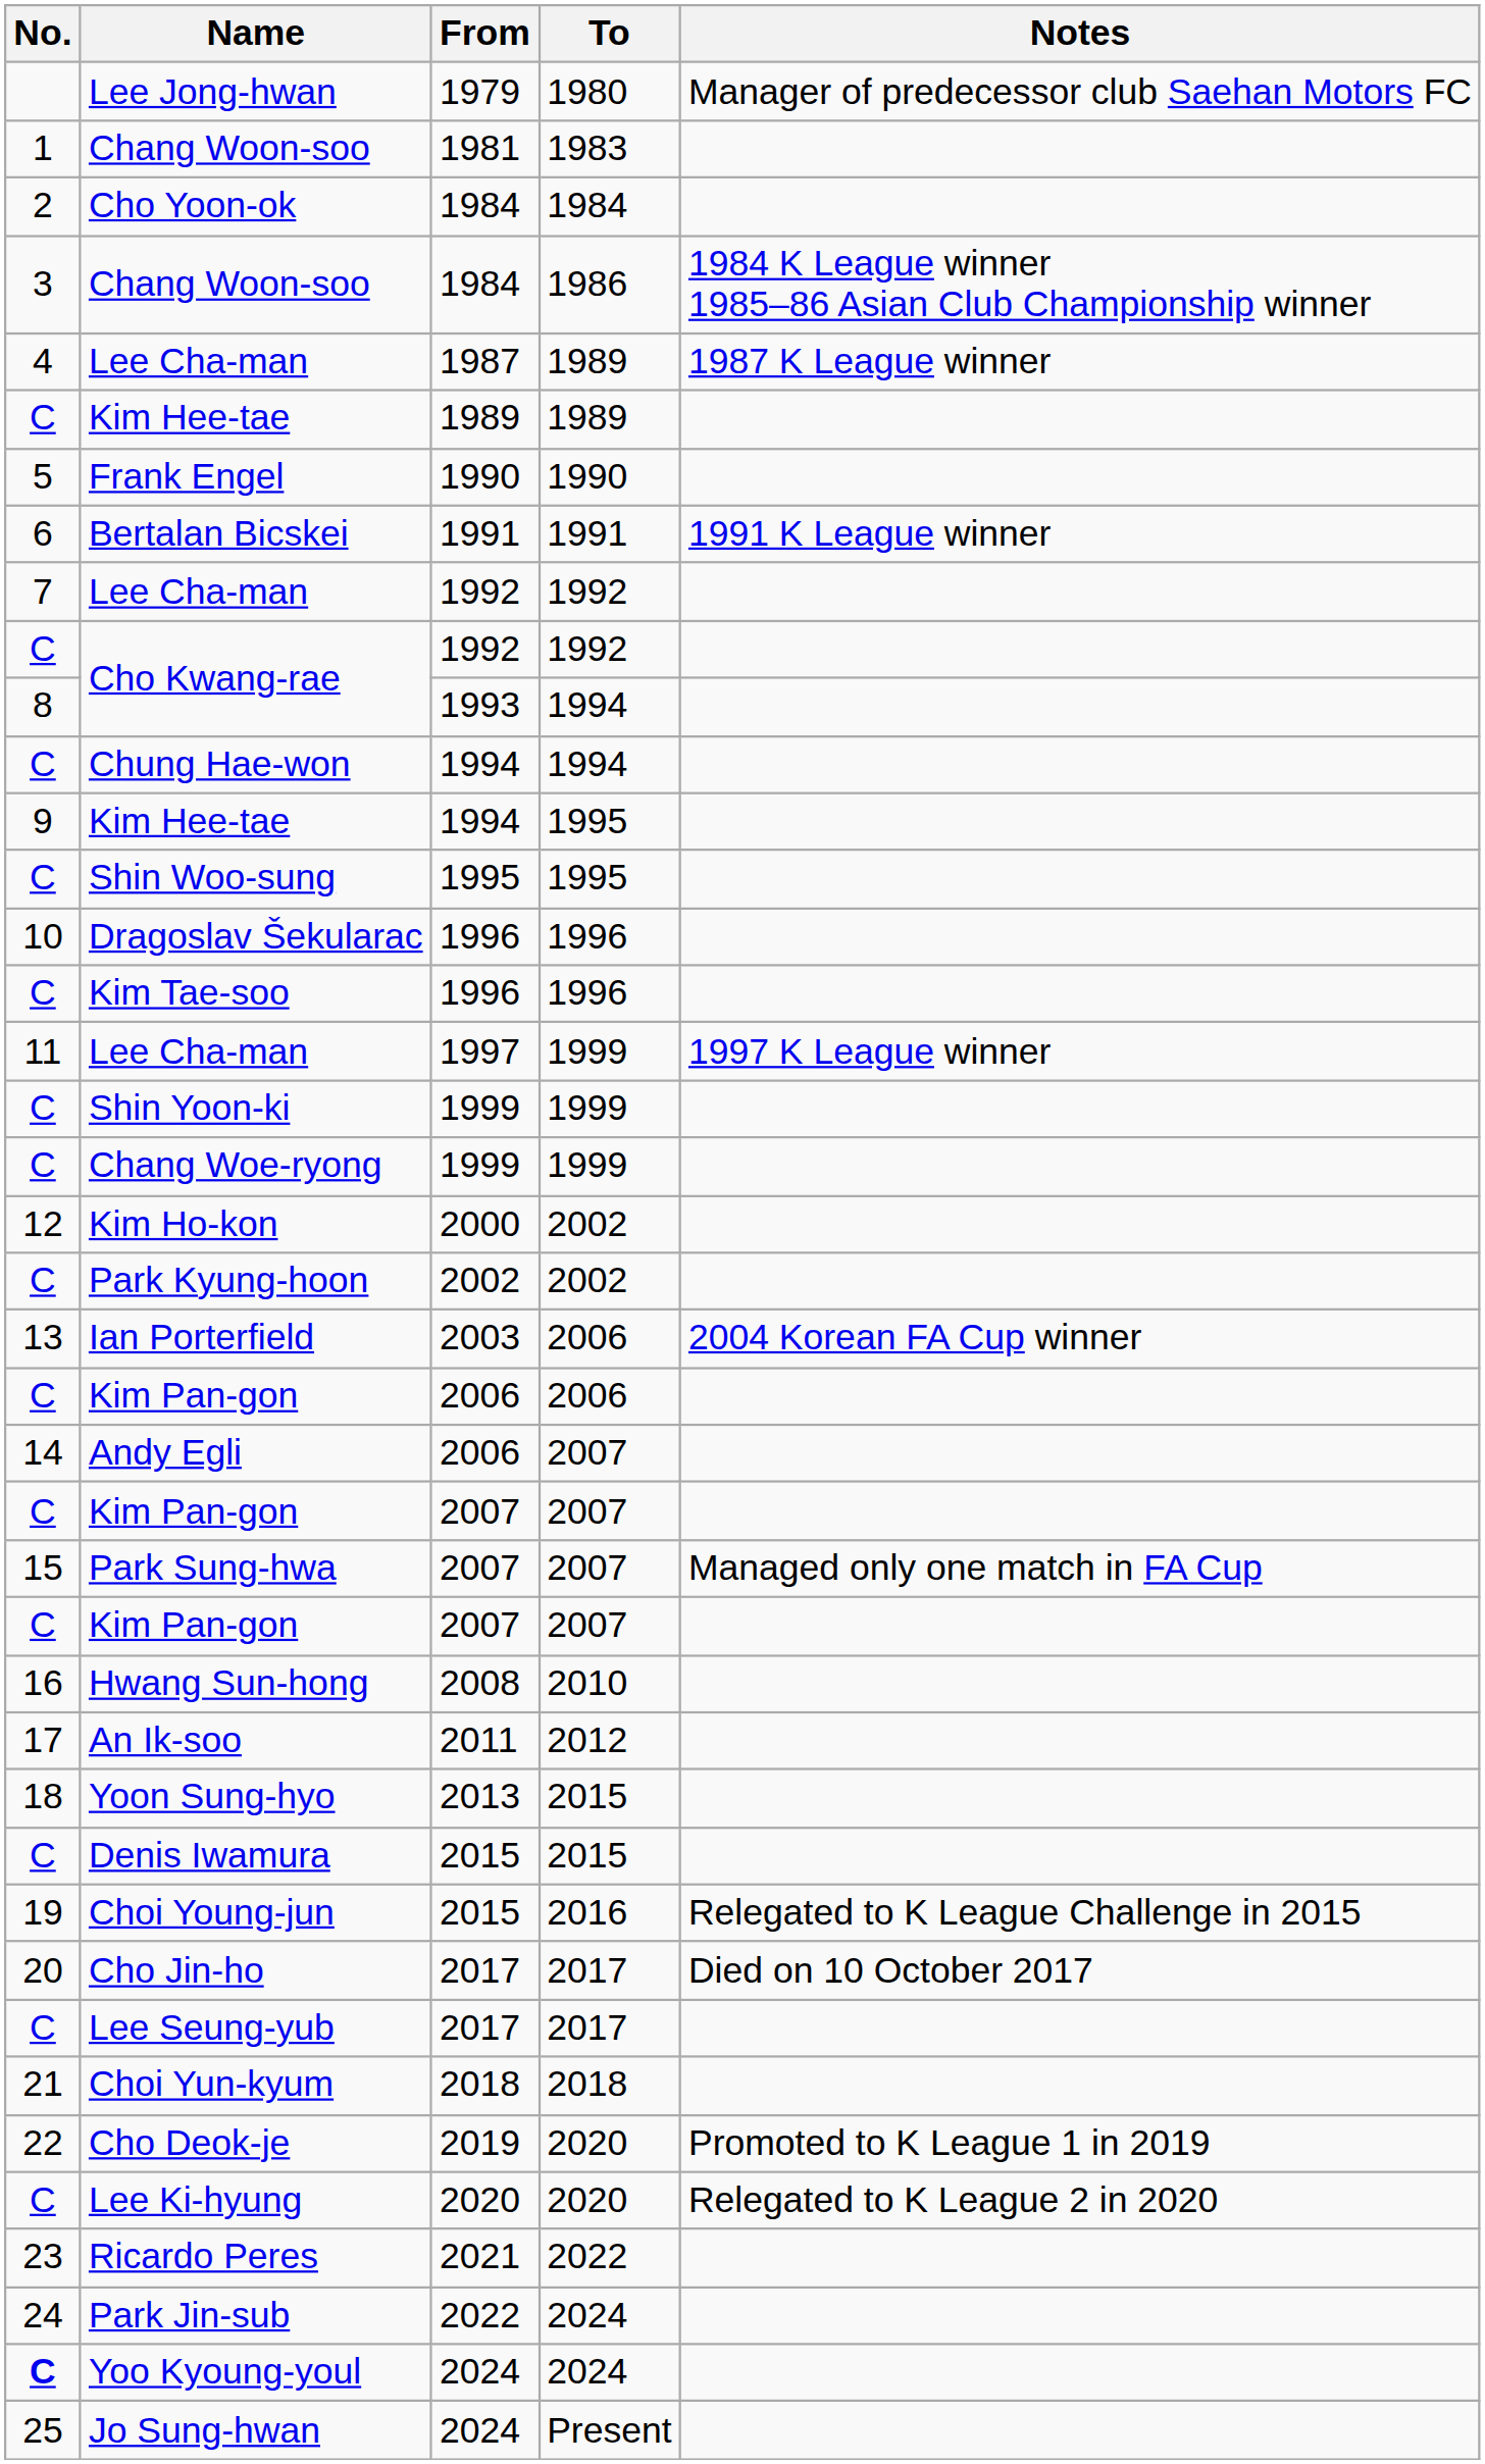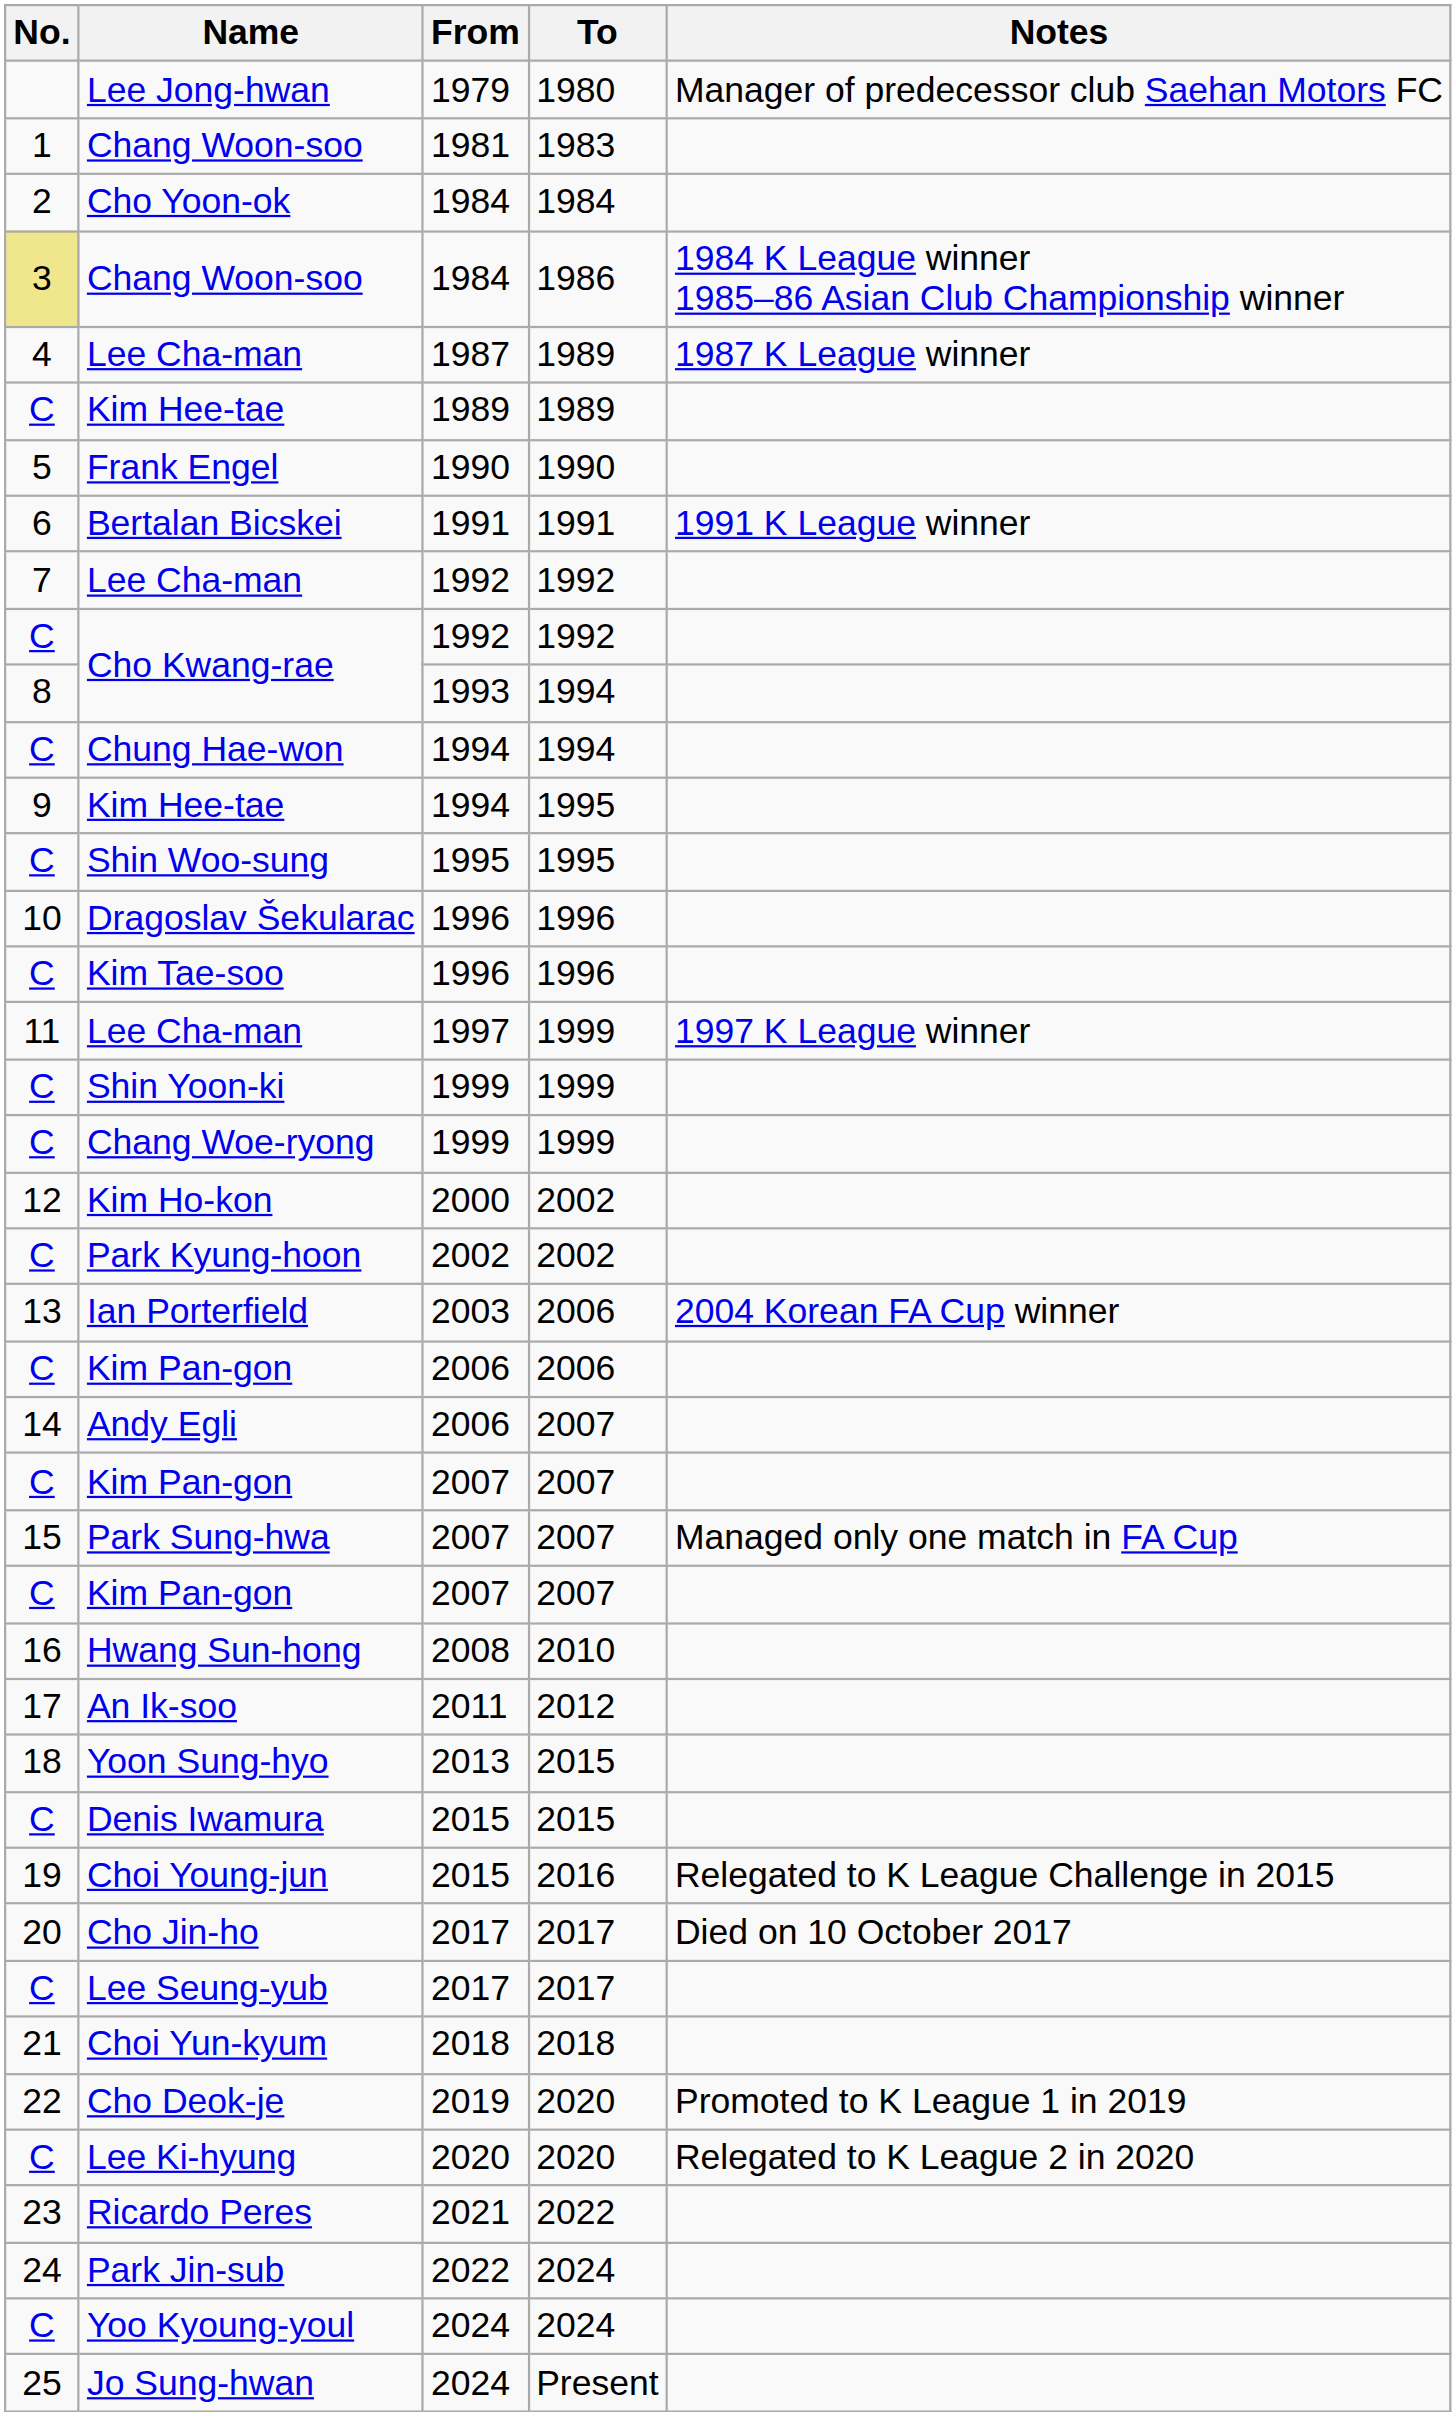Chang Woon-soo / 1984 | No.: no background -> khaki background
Yoo Kyoung-youl | No.: bold -> normal
